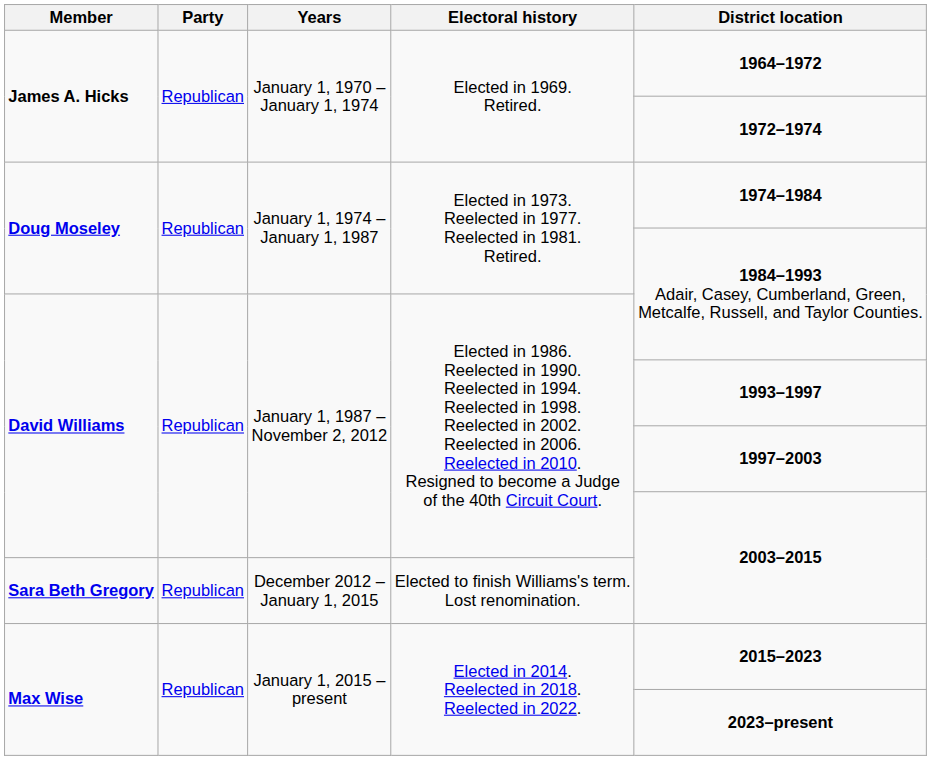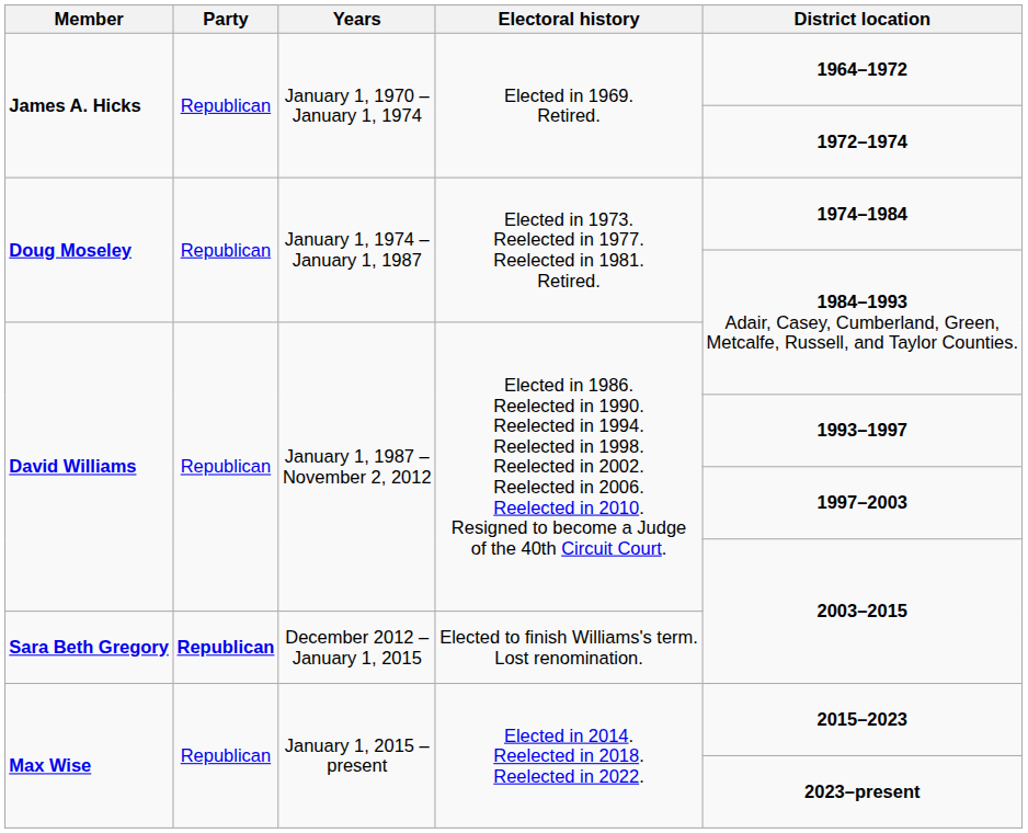Sara Beth Gregory | Party: normal -> bold
